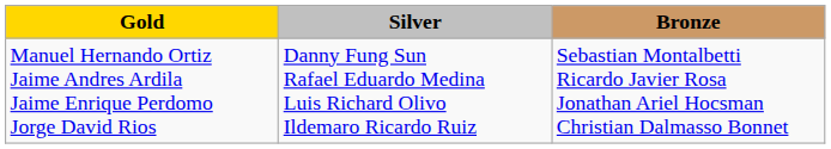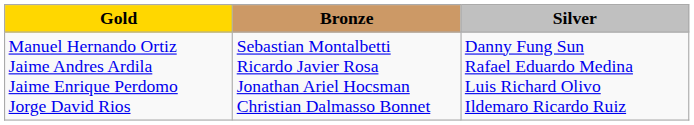columns swapped: Silver <-> Bronze
